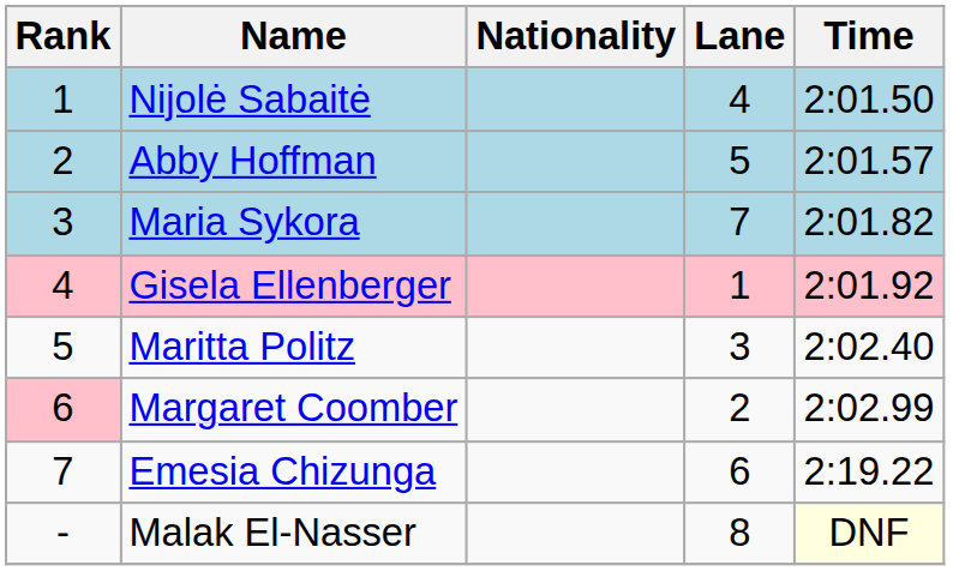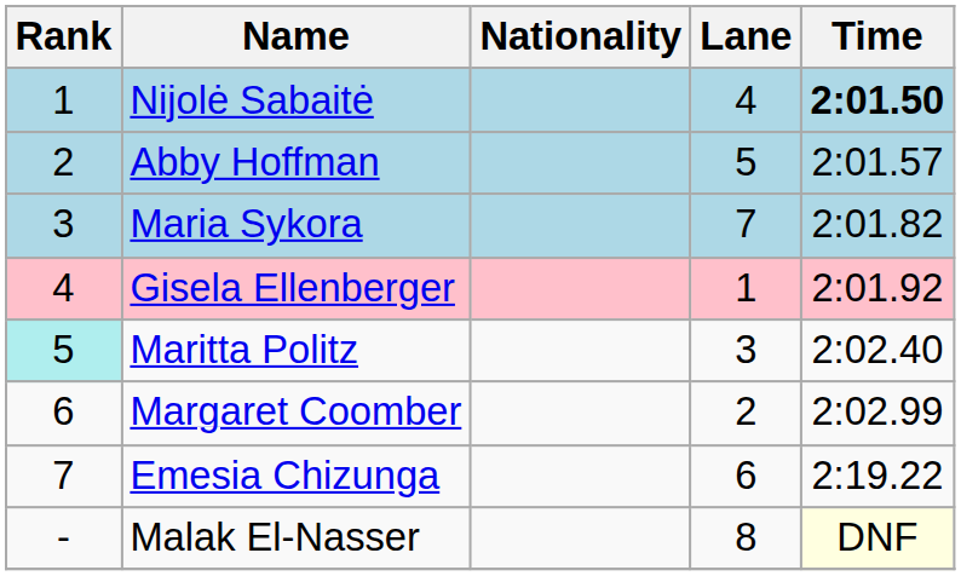Nijolė Sabaitė | Time: normal -> bold
Maritta Politz | Rank: no background -> paleturquoise background
Margaret Coomber | Rank: pink background -> no background
